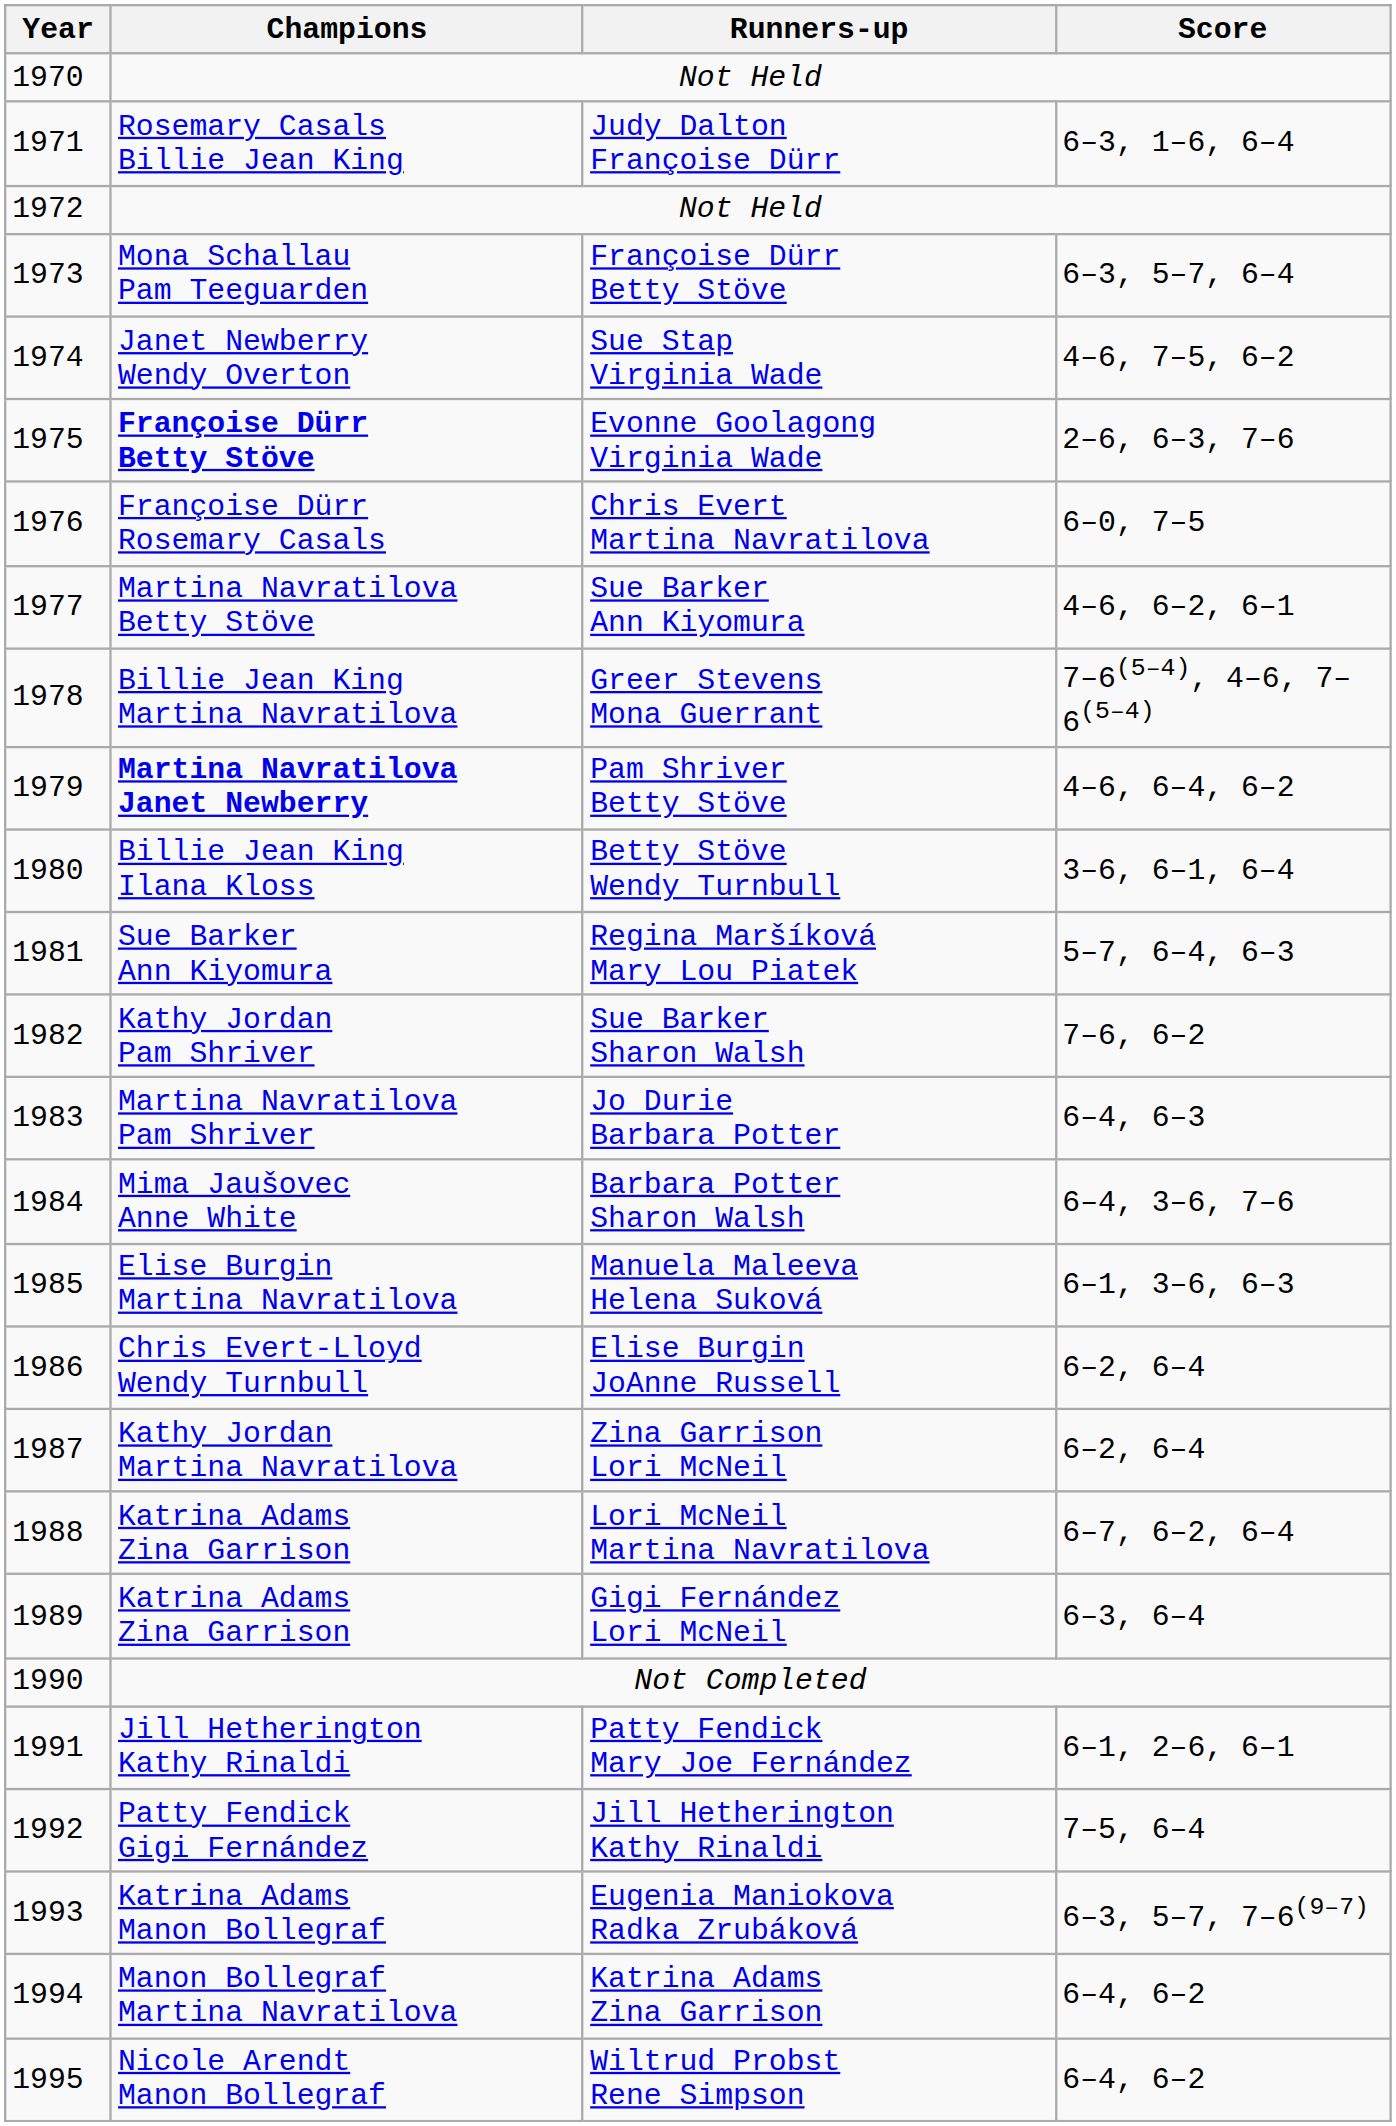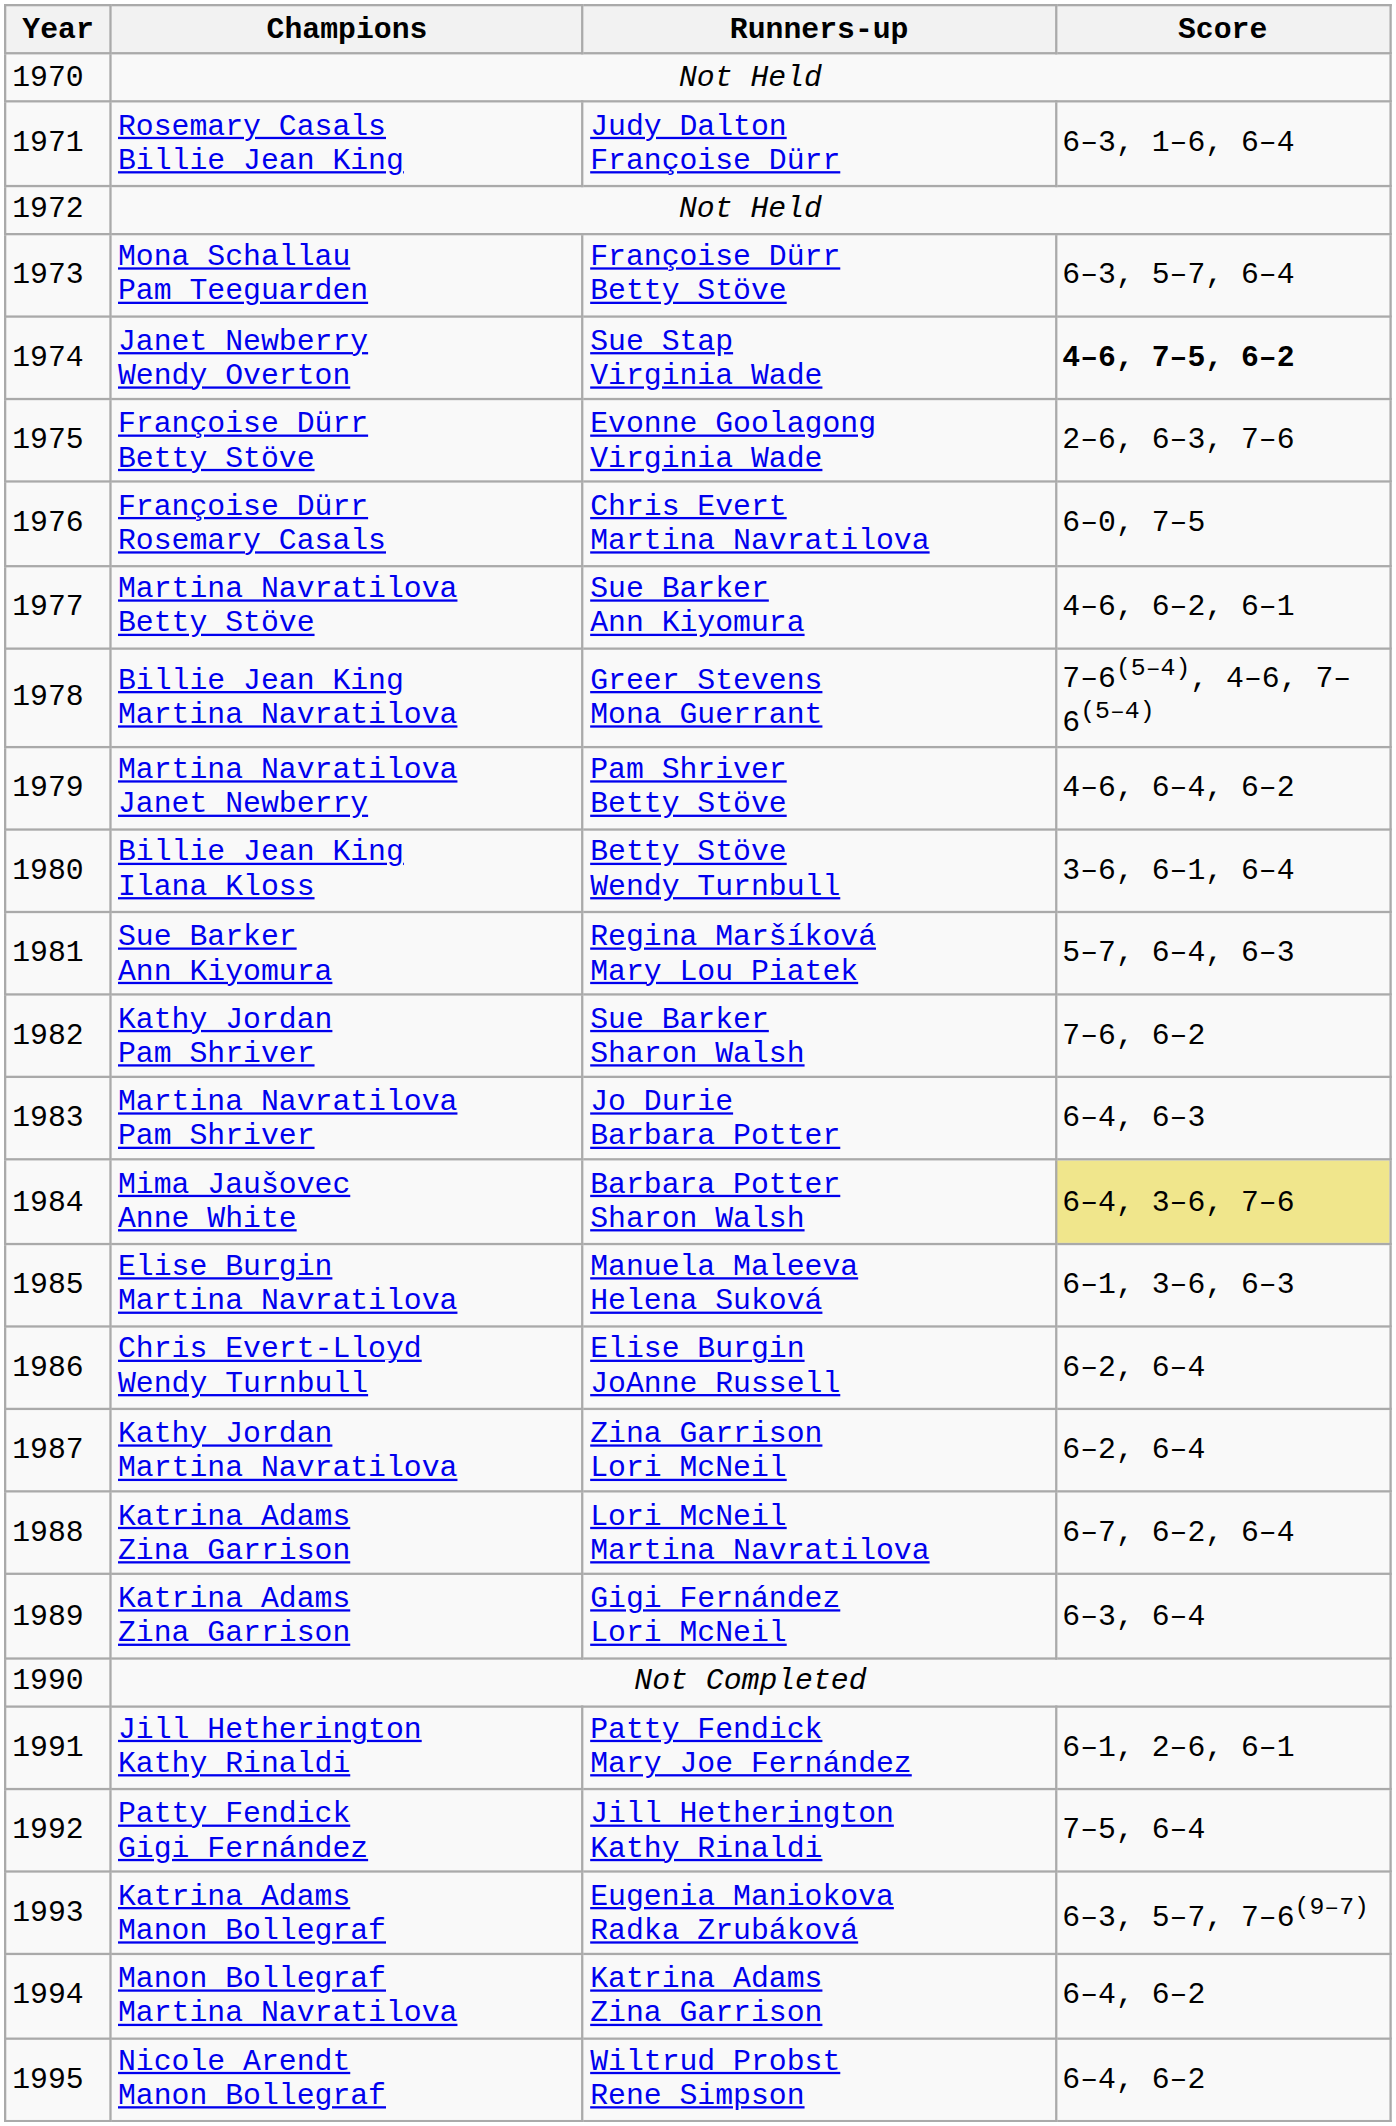Sue Stap Virginia Wade | Score: normal -> bold
Evonne Goolagong Virginia Wade | Champions: bold -> normal
Pam Shriver Betty Stöve | Champions: bold -> normal
Barbara Potter Sharon Walsh | Score: no background -> khaki background
